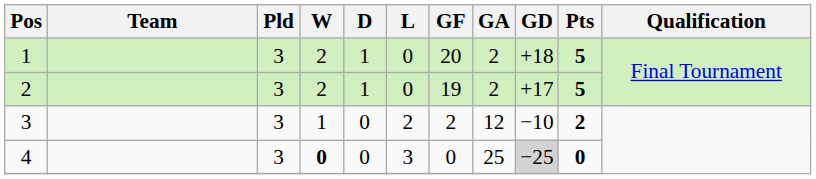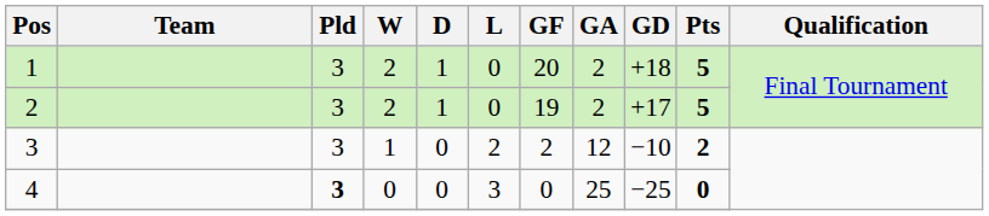4 | Pld: normal -> bold
4 | W: bold -> normal
4 | GD: lightgrey background -> no background
